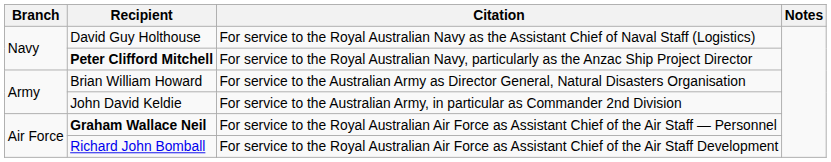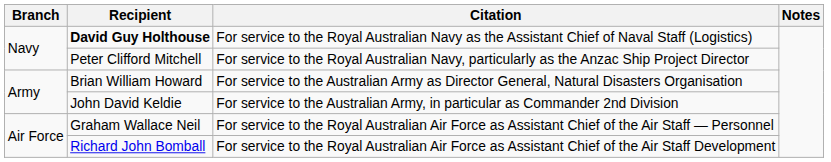David Guy Holthouse | Recipient: normal -> bold
Peter Clifford Mitchell | Recipient: bold -> normal
Graham Wallace Neil | Recipient: bold -> normal
